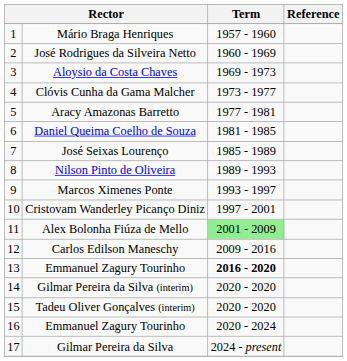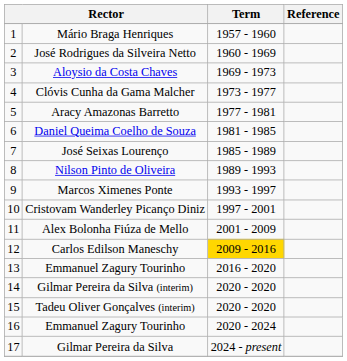Alex Bolonha Fiúza de Mello | Term: lightgreen background -> no background
Carlos Edilson Maneschy | Term: no background -> gold background
13 / Emmanuel Zagury Tourinho | Term: bold -> normal
